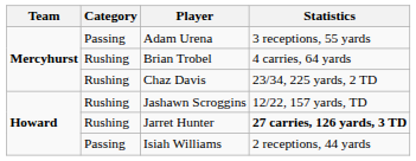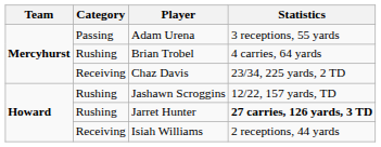Chaz Davis | Category: Rushing -> Receiving
Isiah Williams | Category: Passing -> Receiving
